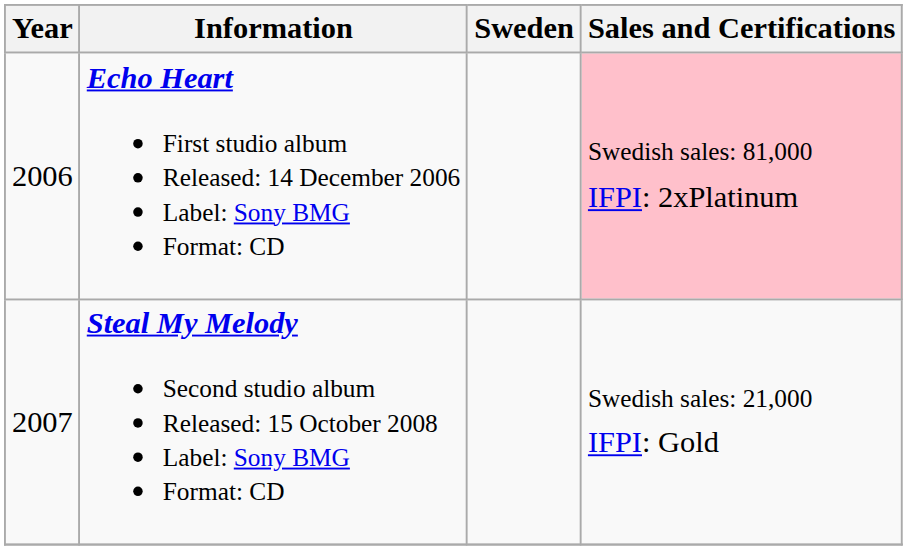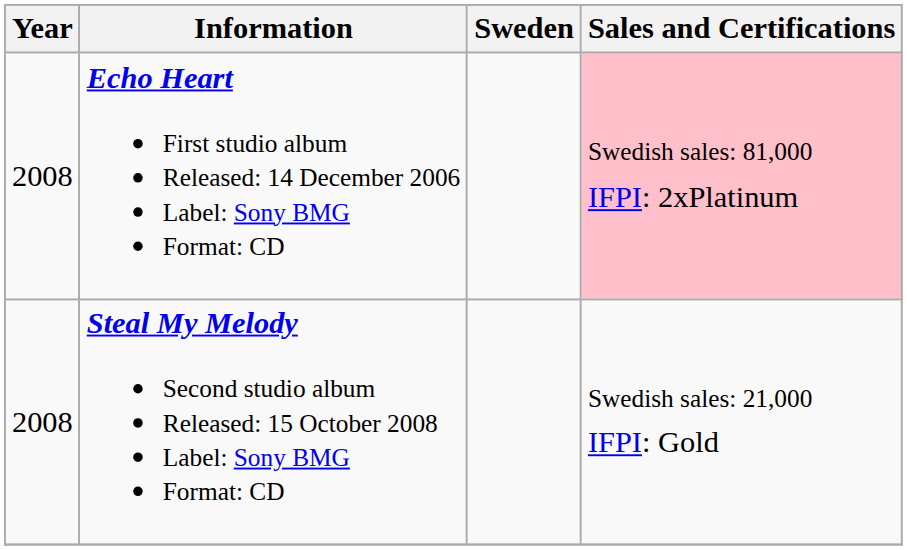row 2 | Year: 2006 -> 2008
row 3 | Year: 2007 -> 2008
